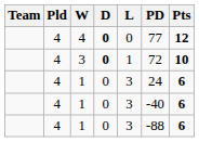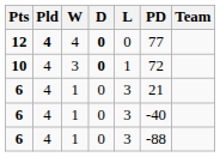columns swapped: Team <-> Pts
row 2 | Pld: normal -> bold
row 4 | PD: 24 -> 21
